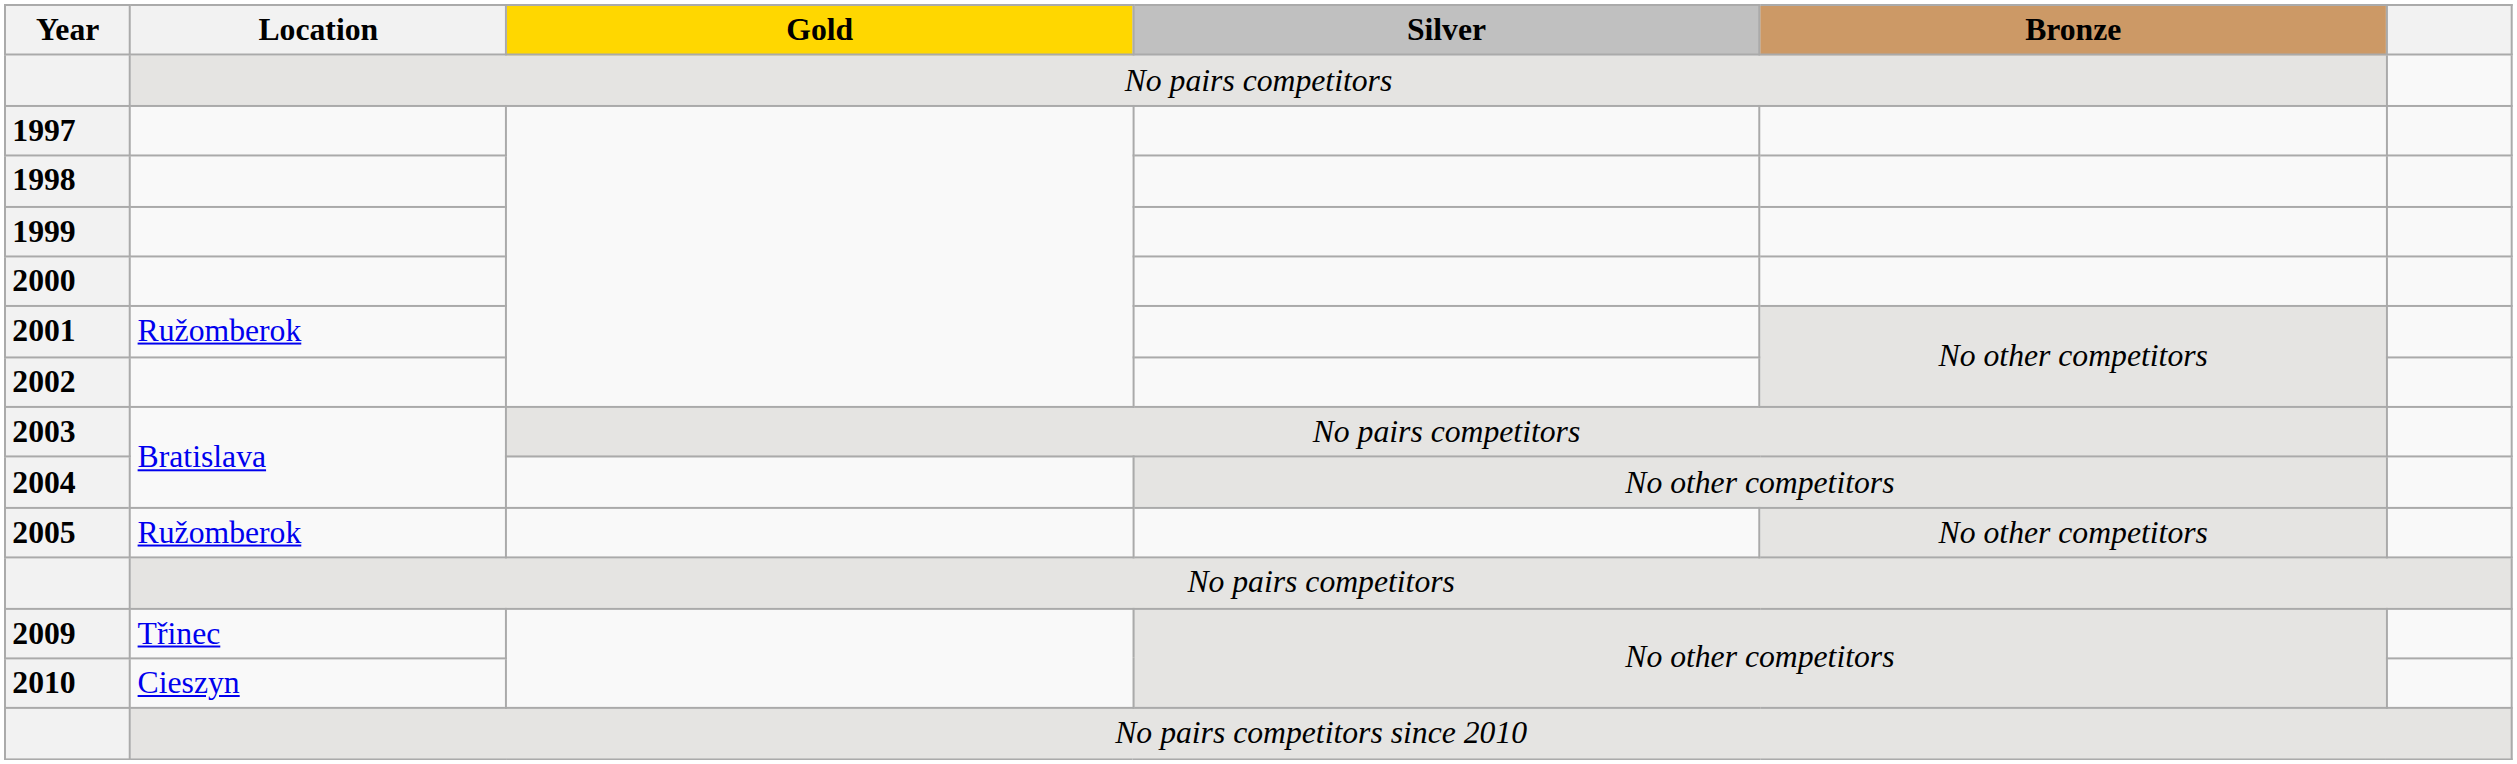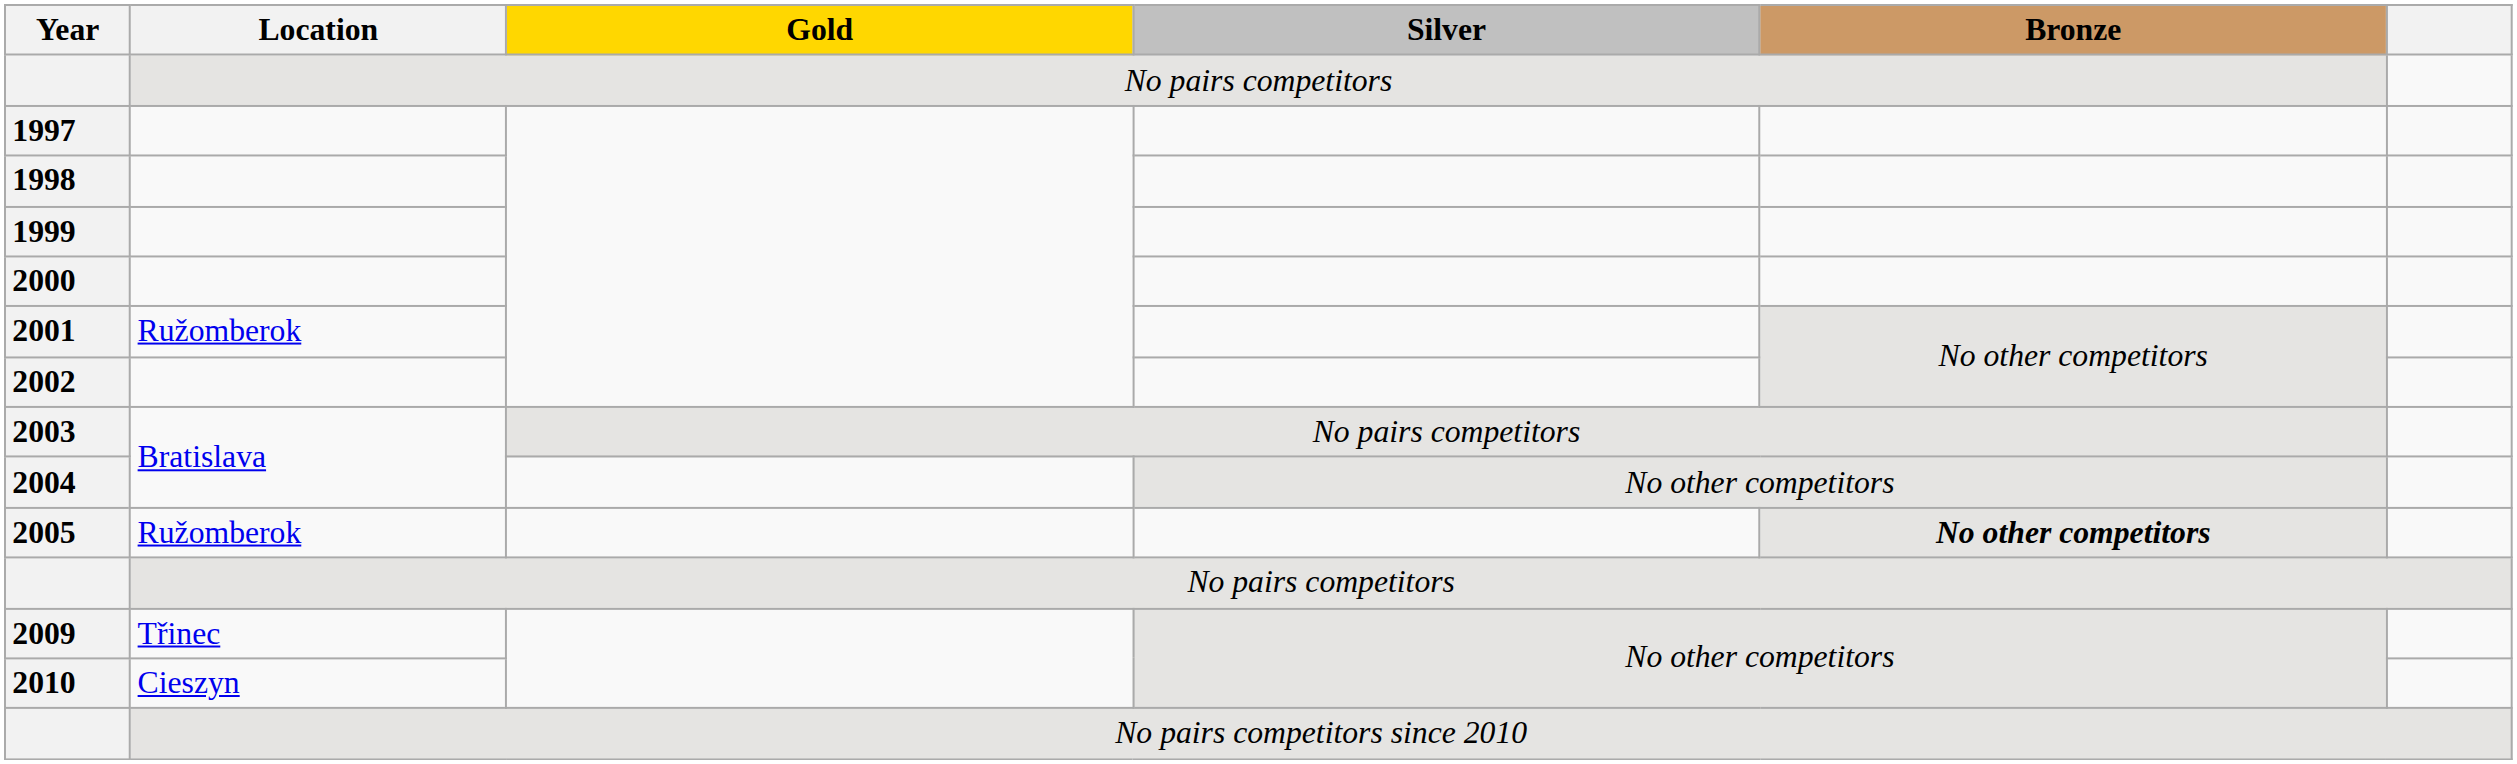2005 | Bronze: normal -> bold
